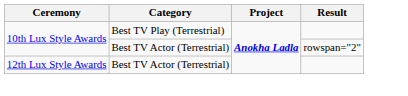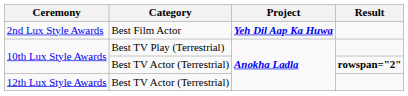+ row: 2nd Lux Style Awards | Best Film Actor | Yeh Dil Aap Ka Huwa
10th Lux Style Awards / Best TV Actor (Terrestrial) | Result: normal -> bold
